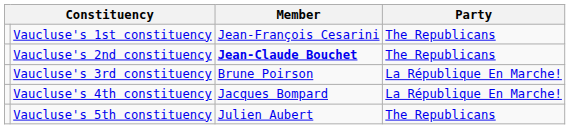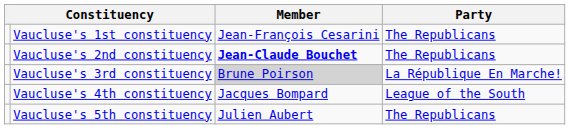Vaucluse's 3rd constituency | Member: no background -> lightgrey background
Vaucluse's 4th constituency | Party: La République En Marche! -> League of the South
